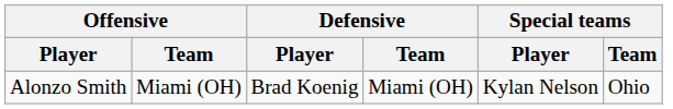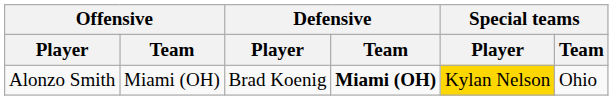Alonzo Smith | Defensive / Team: normal -> bold
Alonzo Smith | Special teams / Player: no background -> gold background
